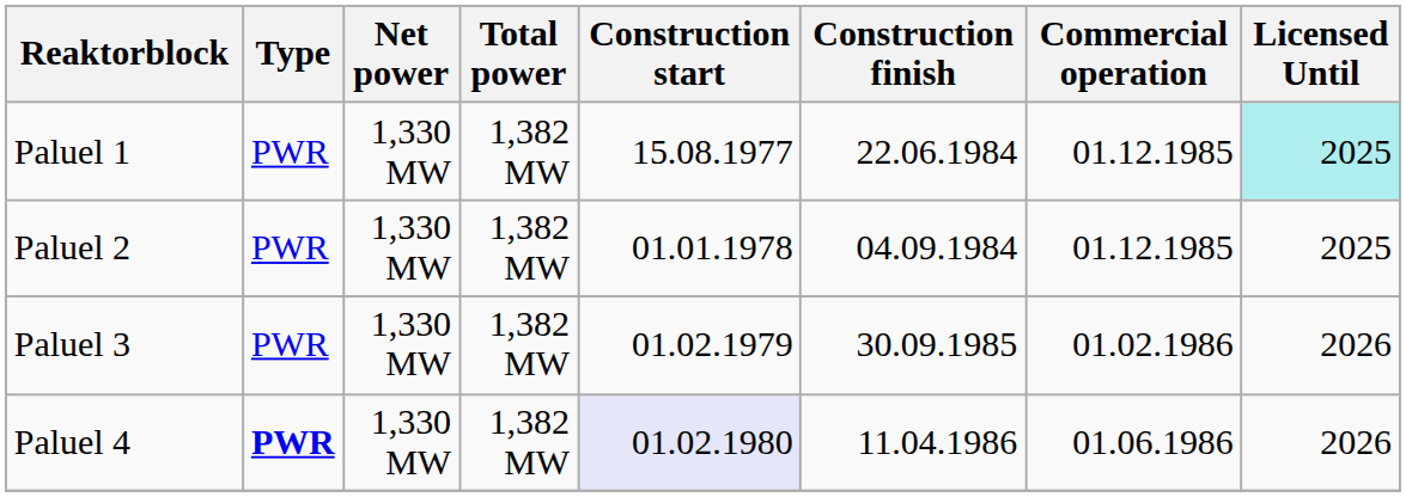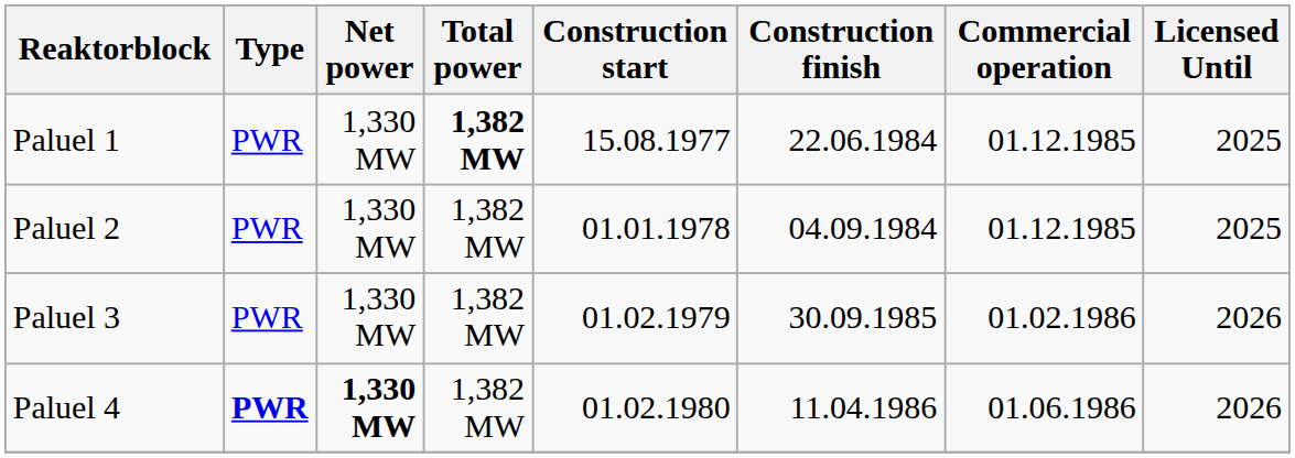Paluel 1 | Total power: normal -> bold
Paluel 1 | Licensed Until: paleturquoise background -> no background
Paluel 4 | Net power: normal -> bold
Paluel 4 | Construction start: lavender background -> no background
